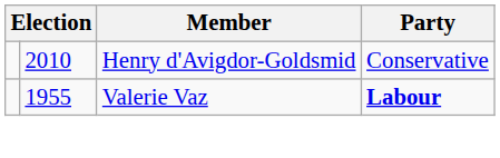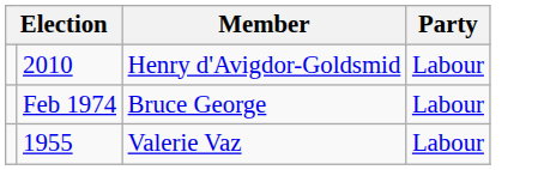Henry d'Avigdor-Goldsmid | Party: Conservative -> Labour
+ row: Feb 1974 | Bruce George | Labour
Valerie Vaz | Party: bold -> normal
